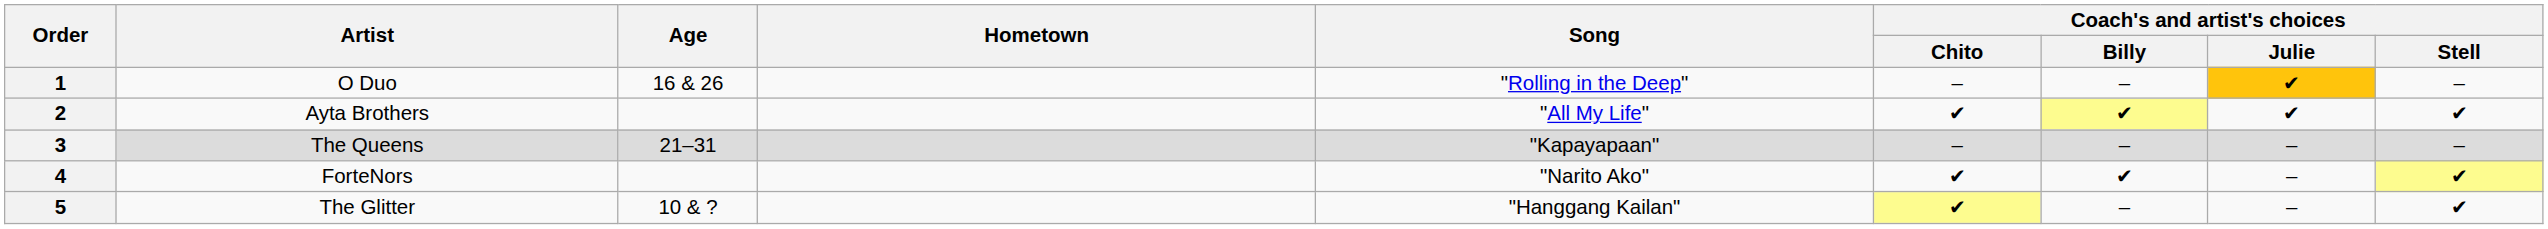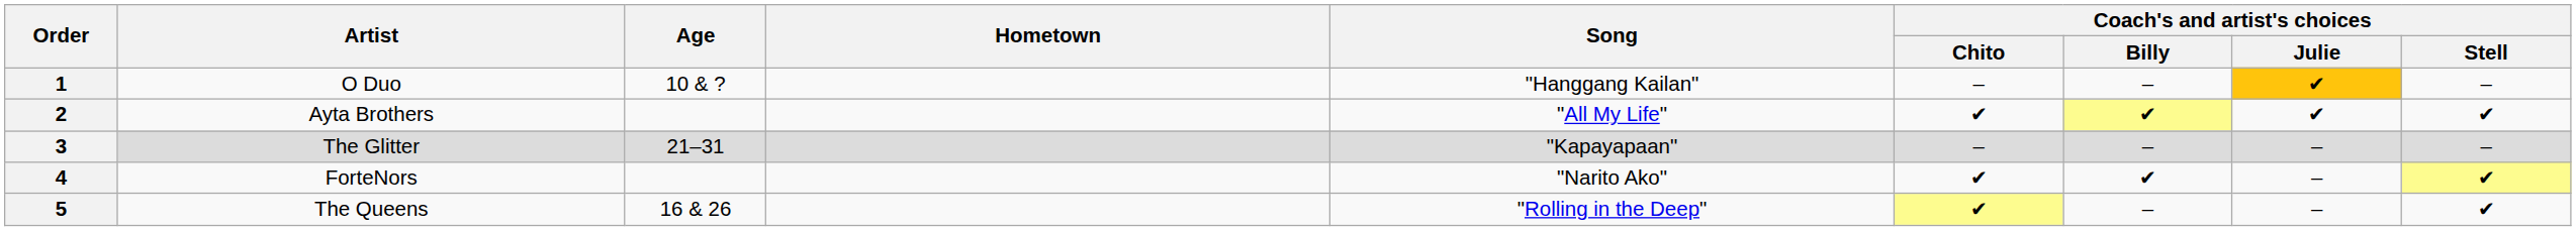1 | Age: 16 & 26 -> 10 & ?
1 | Song: "Rolling in the Deep" -> "Hanggang Kailan"
3 | Artist: The Queens -> The Glitter
5 | Artist: The Glitter -> The Queens
5 | Age: 10 & ? -> 16 & 26
5 | Song: "Hanggang Kailan" -> "Rolling in the Deep"
